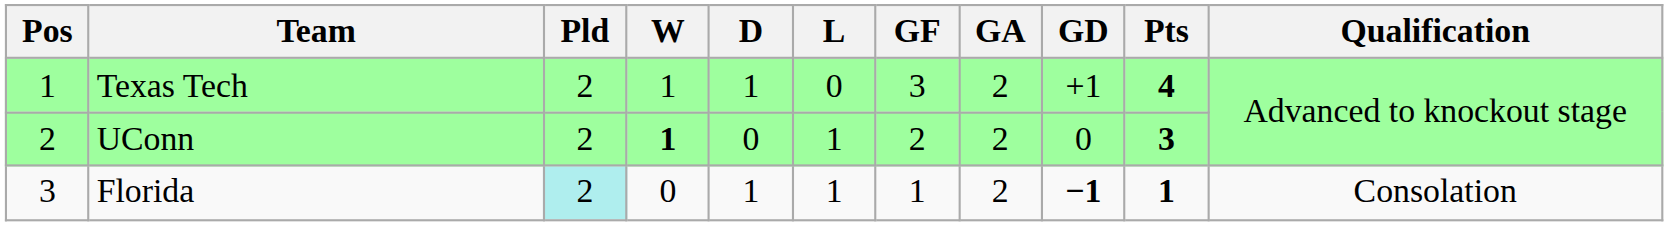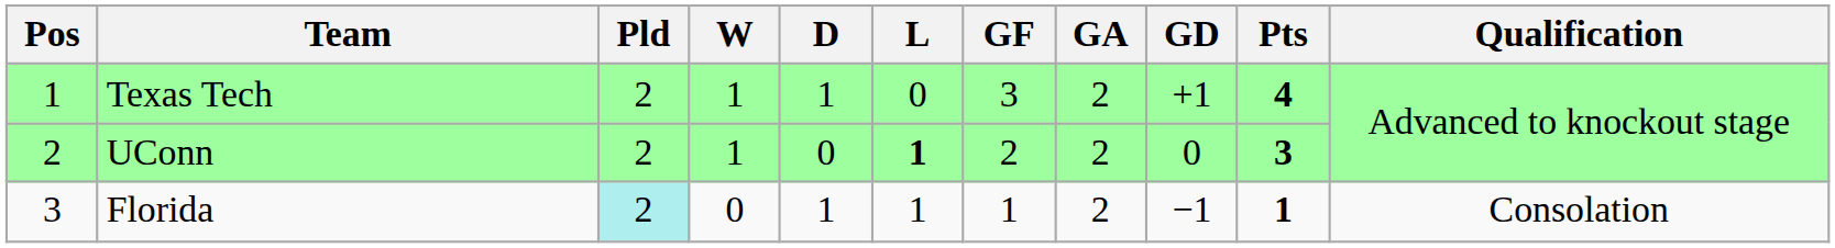UConn | W: bold -> normal
UConn | L: normal -> bold
Florida | GD: bold -> normal
